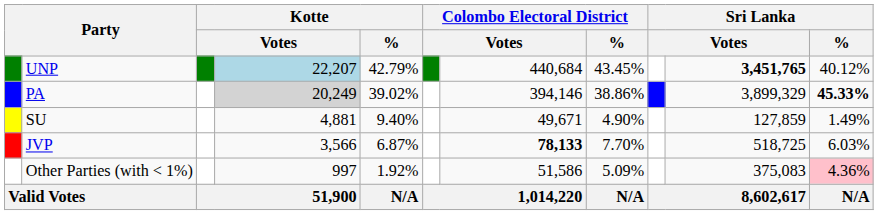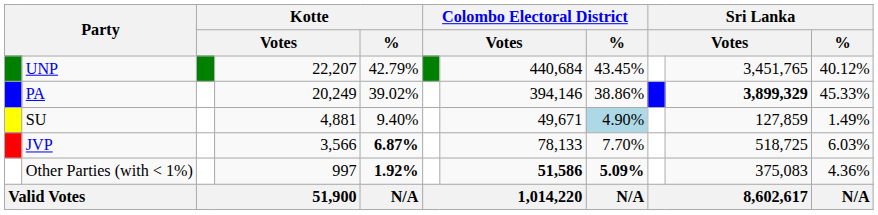UNP | column 4: lightblue background -> no background
UNP | column 10: bold -> normal
PA | column 4: lightgrey background -> no background
PA | column 10: normal -> bold
PA | Sri Lanka / %: bold -> normal
SU | Colombo Electoral District / %: no background -> lightblue background
JVP | Kotte / %: normal -> bold
JVP | column 7: bold -> normal
Other Parties (with < 1%) | Kotte / %: normal -> bold
Other Parties (with < 1%) | column 7: normal -> bold
Other Parties (with < 1%) | Colombo Electoral District / %: normal -> bold
Other Parties (with < 1%) | Sri Lanka / %: pink background -> no background
